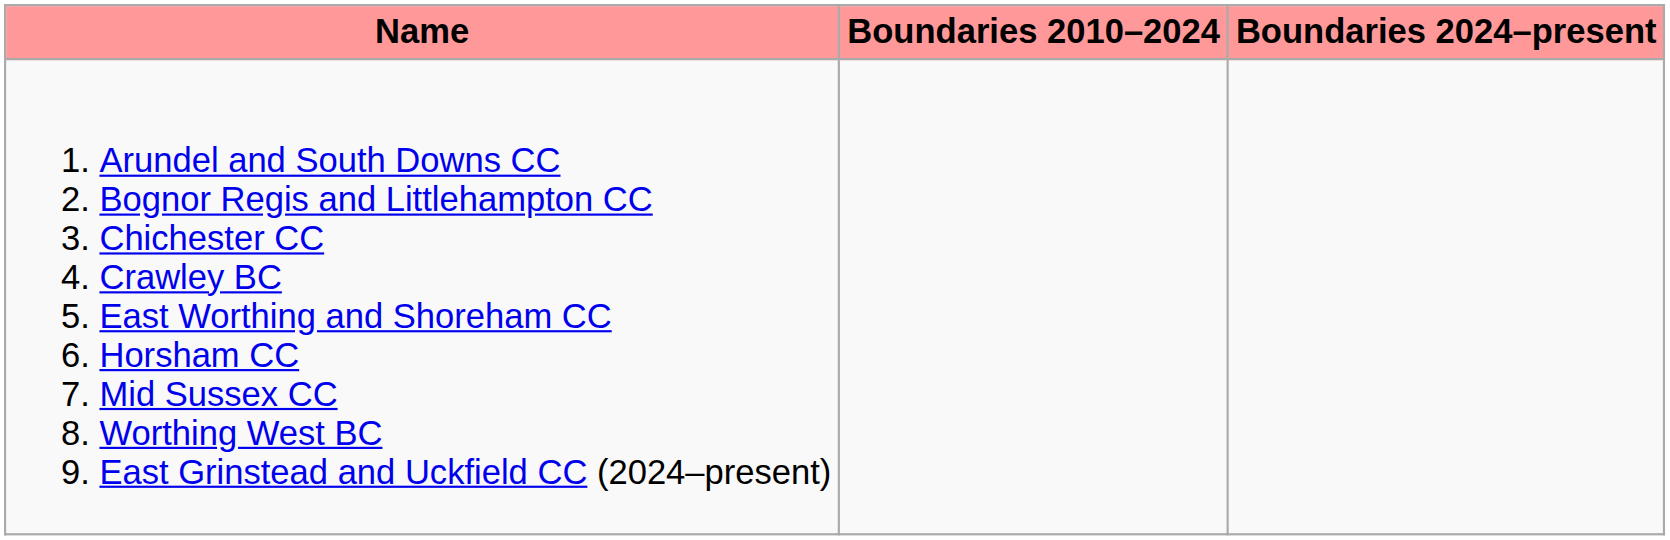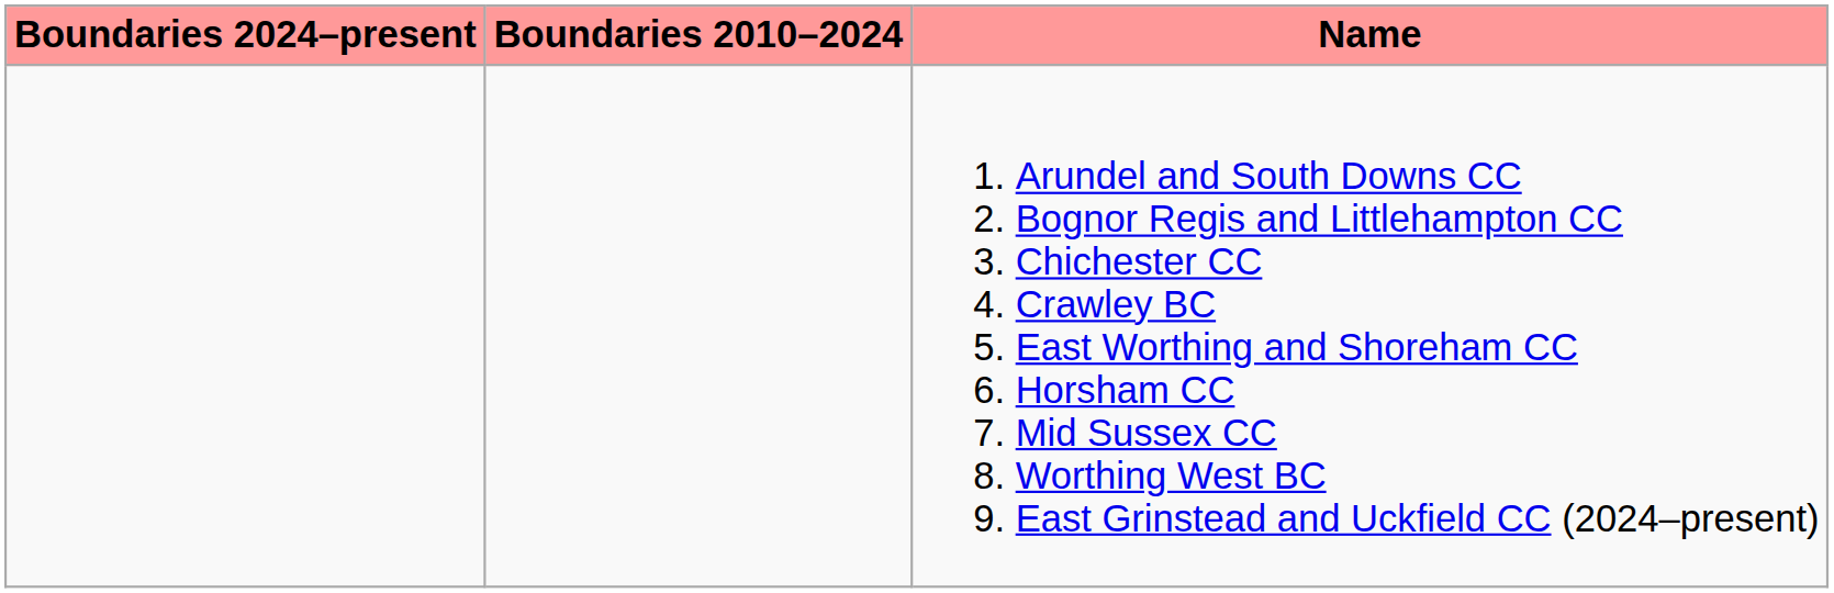columns swapped: Name <-> Boundaries 2024–present
